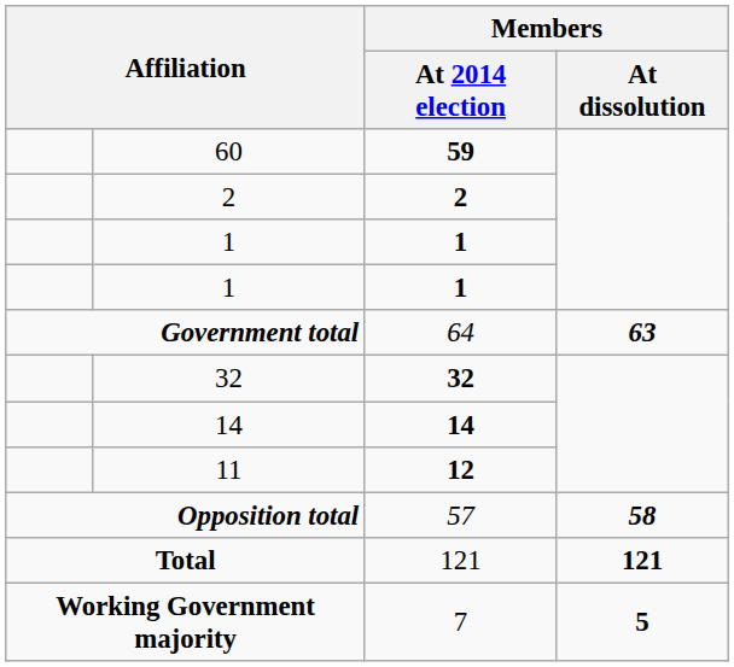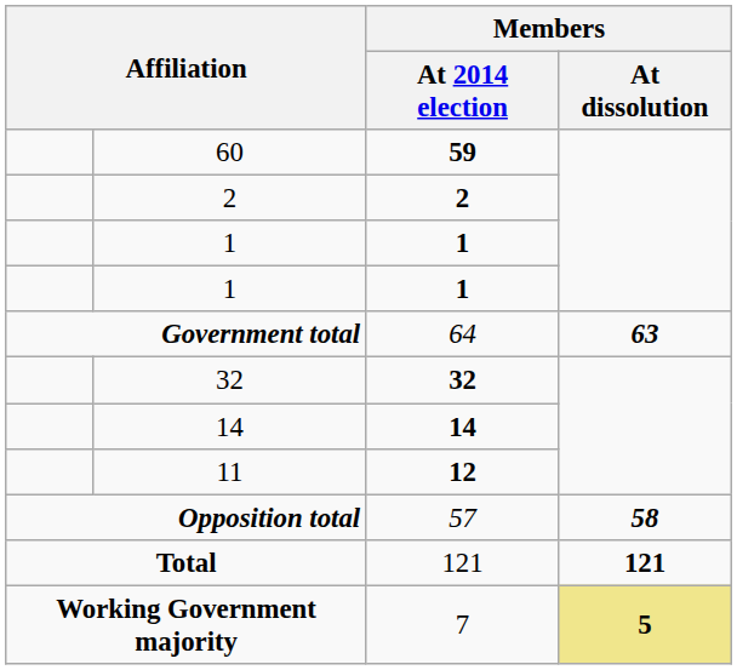Working Government majority | Members / At dissolution: no background -> khaki background
